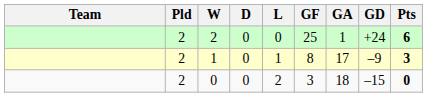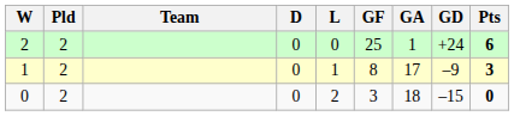columns swapped: Team <-> W
